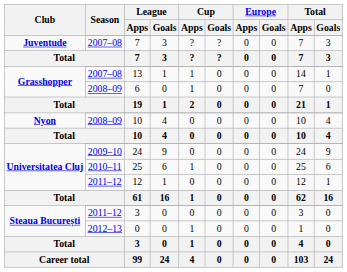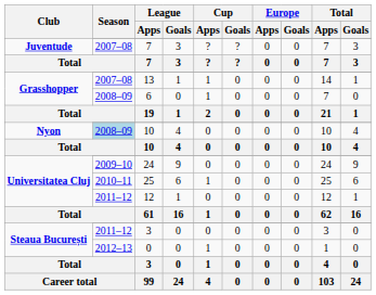Nyon / 10 | Season: no background -> lightblue background
